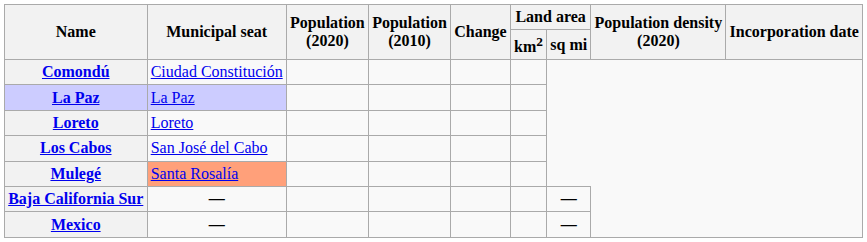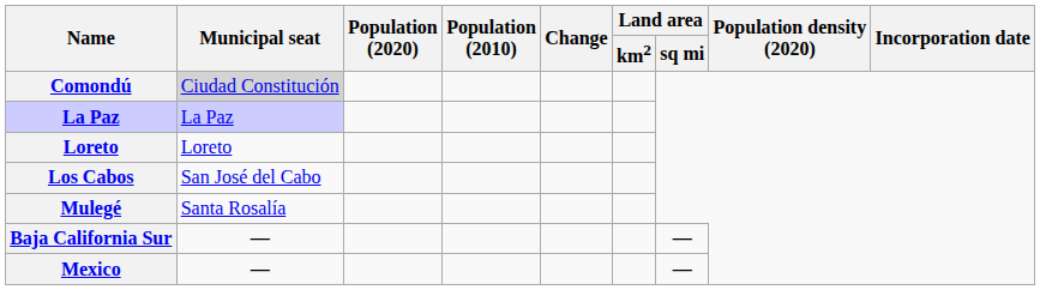Comondú | Municipal seat: no background -> lightgrey background
Mulegé | Municipal seat: lightsalmon background -> no background
